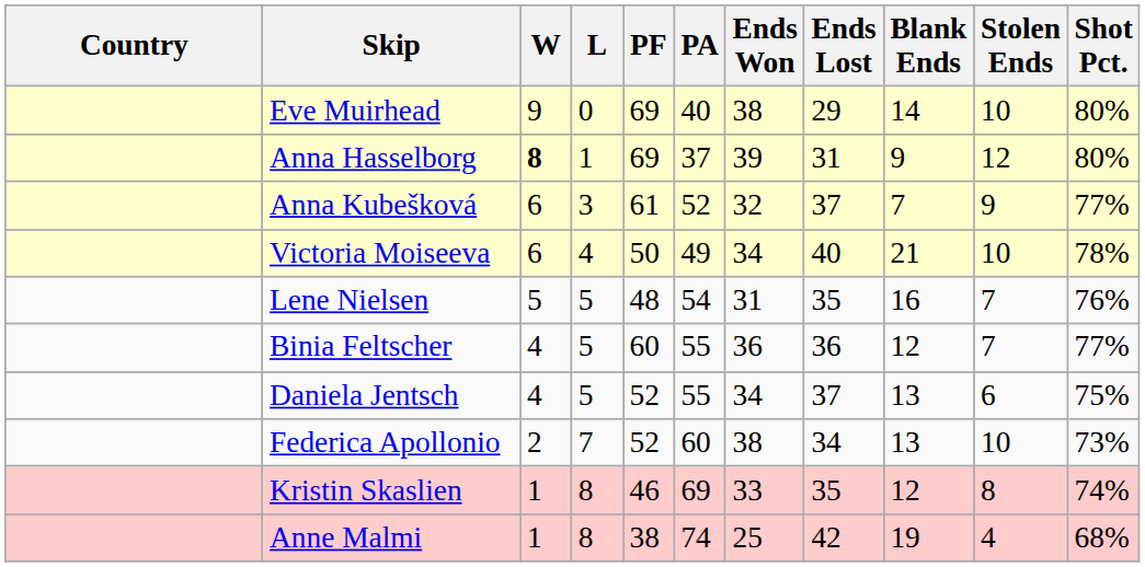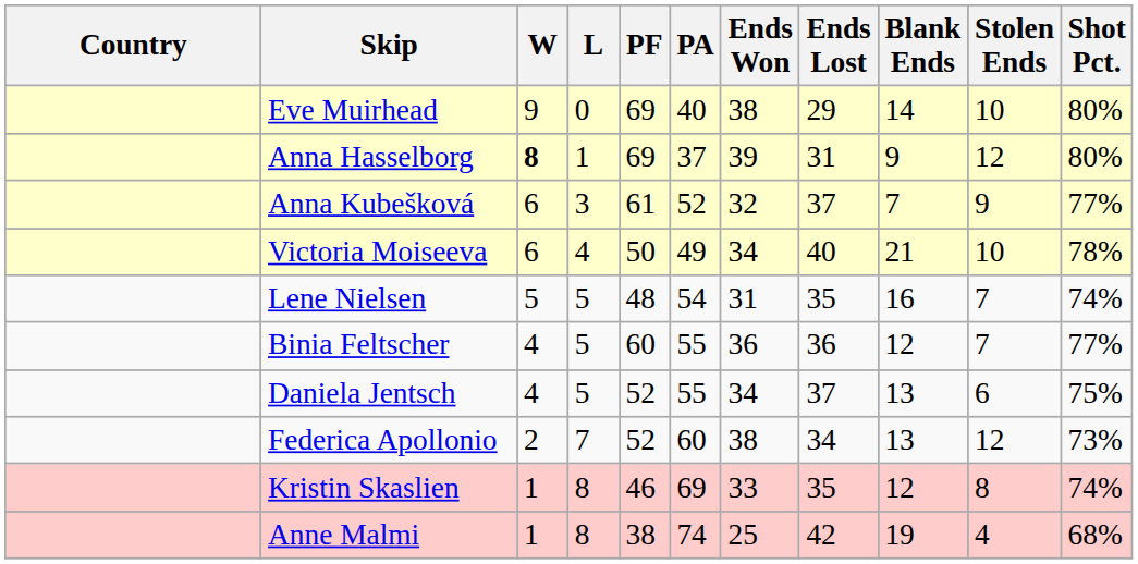Lene Nielsen | Shot Pct.: 76% -> 74%
Federica Apollonio | Stolen Ends: 10 -> 12
